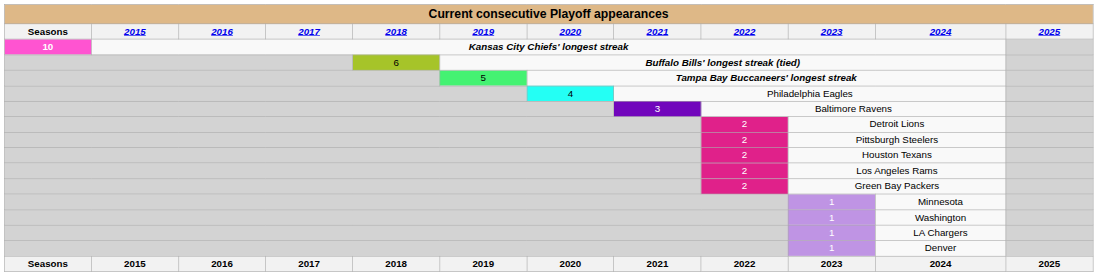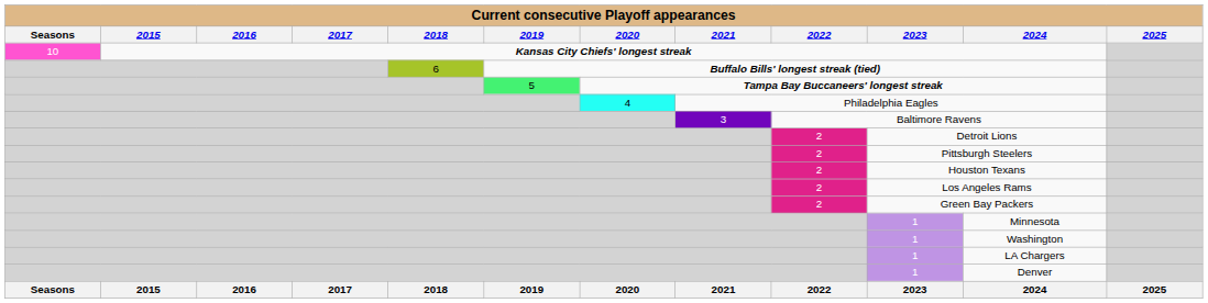10 | Seasons: bold -> normal
